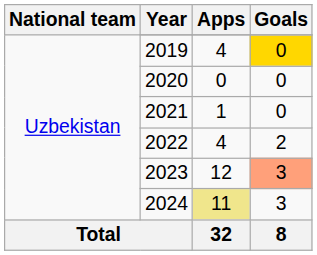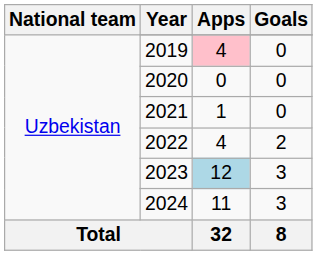2019 | Apps: no background -> pink background
2019 | Goals: gold background -> no background
2023 | Apps: no background -> lightblue background
2023 | Goals: lightsalmon background -> no background
2024 | Apps: khaki background -> no background
